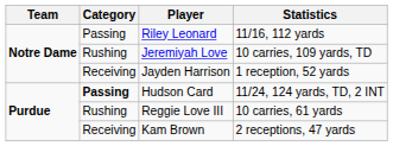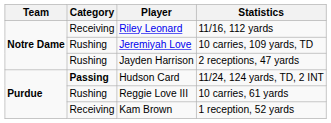Riley Leonard | Category: Passing -> Receiving
Jayden Harrison | Category: Receiving -> Rushing
Jayden Harrison | Statistics: 1 reception, 52 yards -> 2 receptions, 47 yards
Kam Brown | Statistics: 2 receptions, 47 yards -> 1 reception, 52 yards
